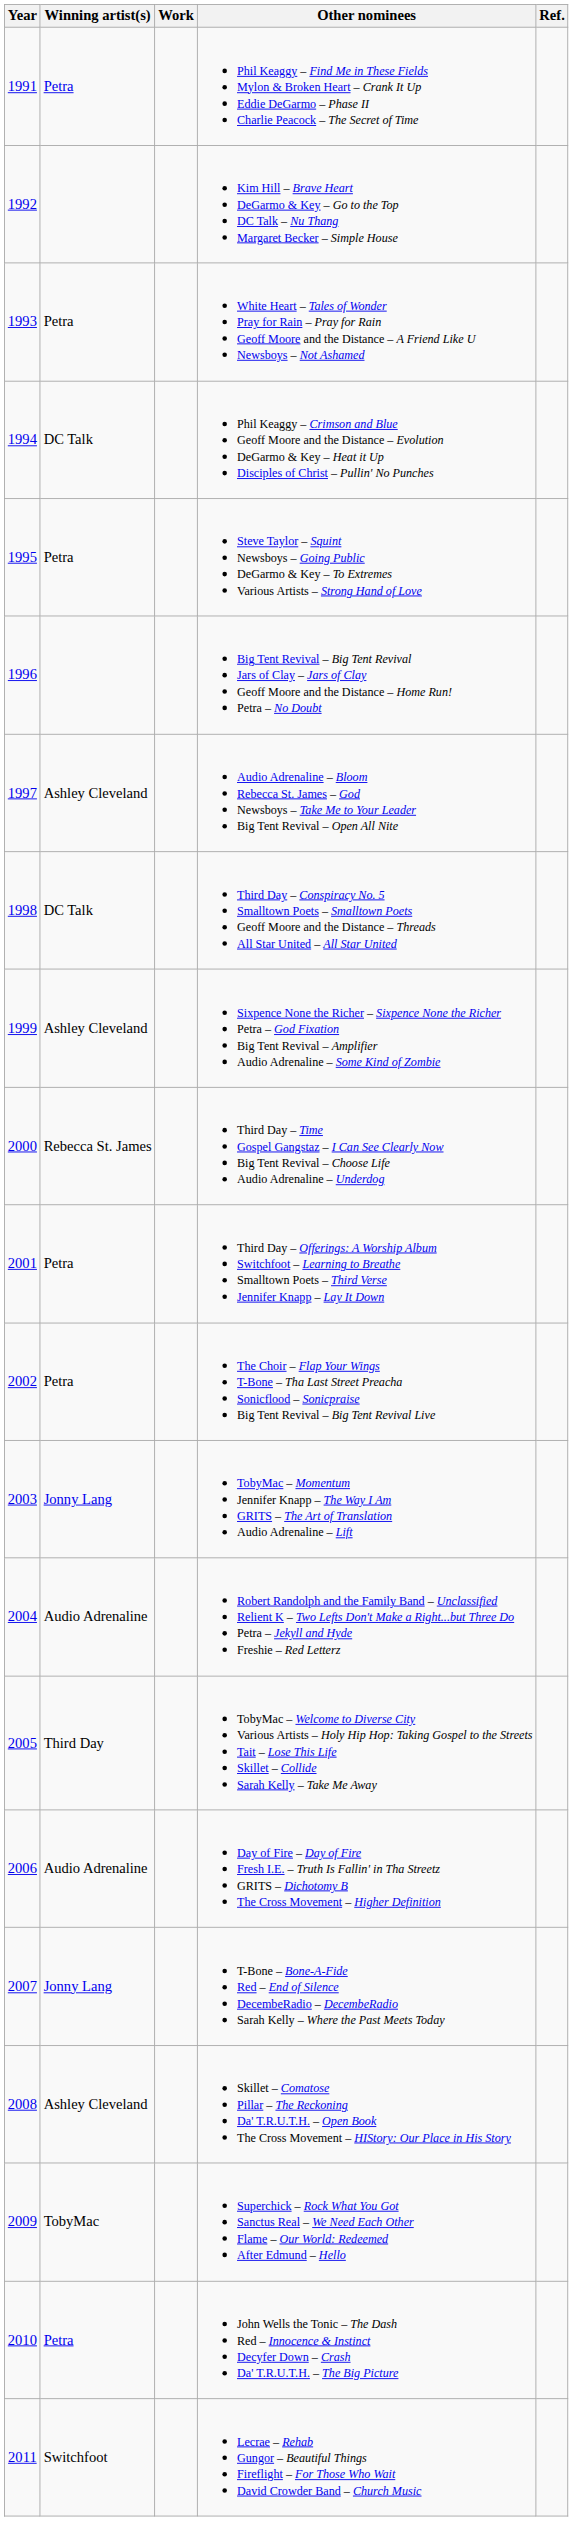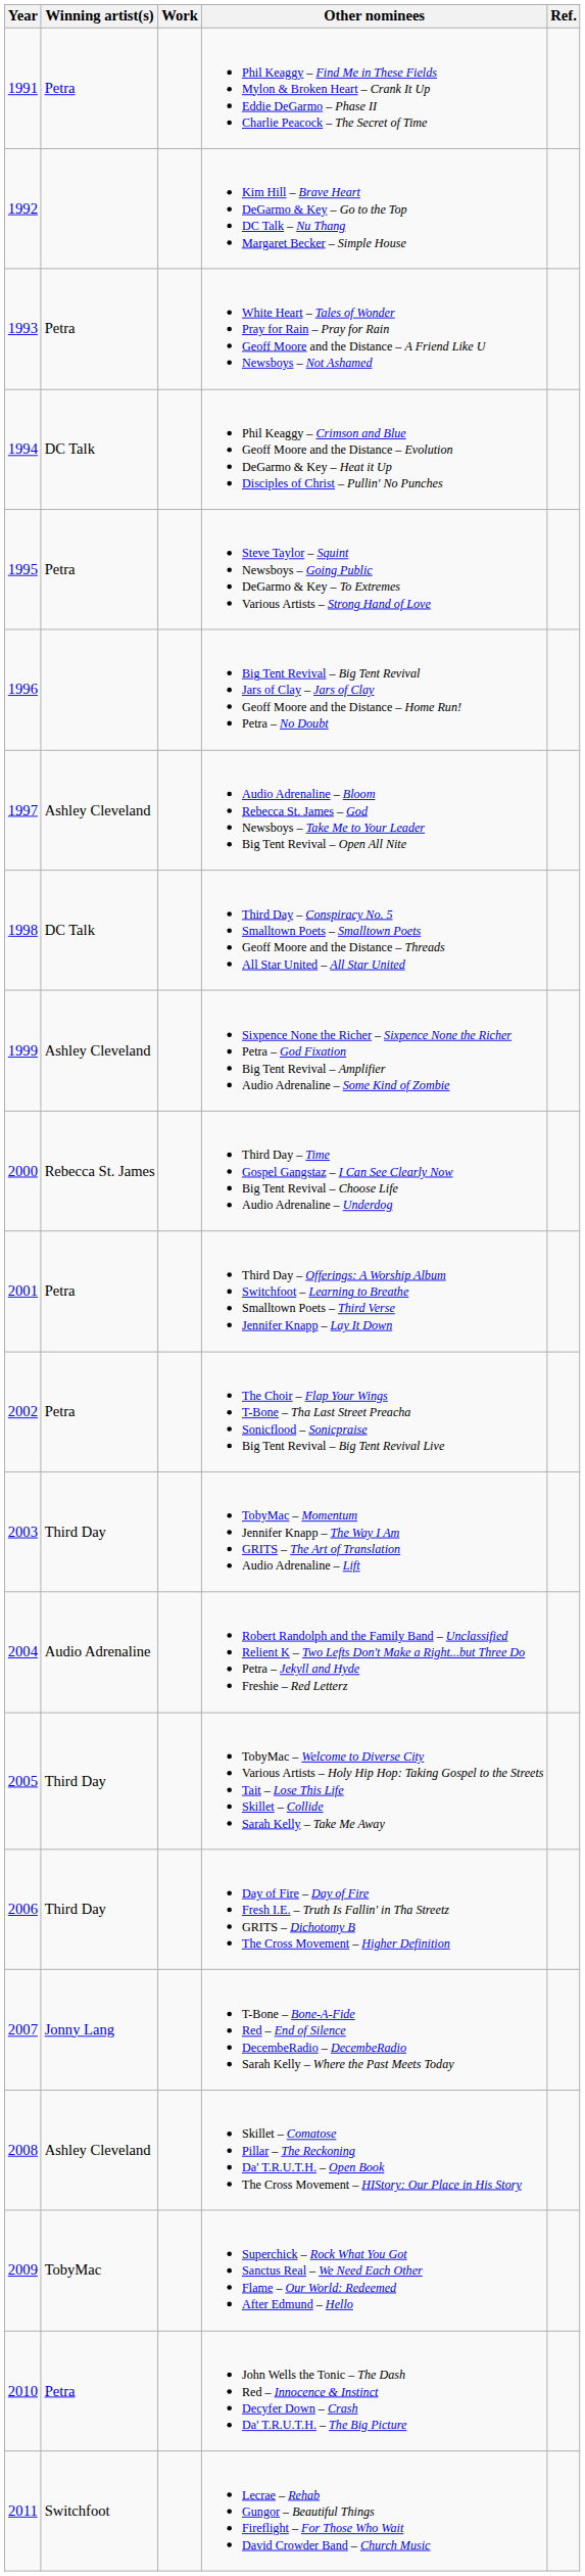row 14 | Winning artist(s): Jonny Lang -> Third Day
row 17 | Winning artist(s): Audio Adrenaline -> Third Day
